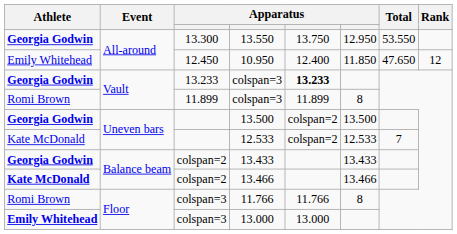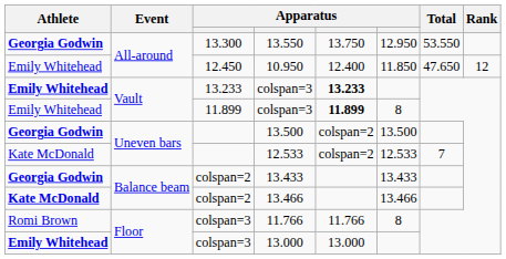13.233 / colspan=3 | Athlete: Georgia Godwin -> Emily Whitehead
11.899 / colspan=3 | Athlete: Romi Brown -> Emily Whitehead
11.899 / colspan=3 | column 5: normal -> bold
